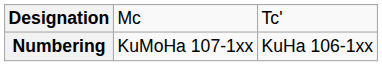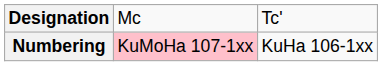Numbering | column 2: no background -> pink background
